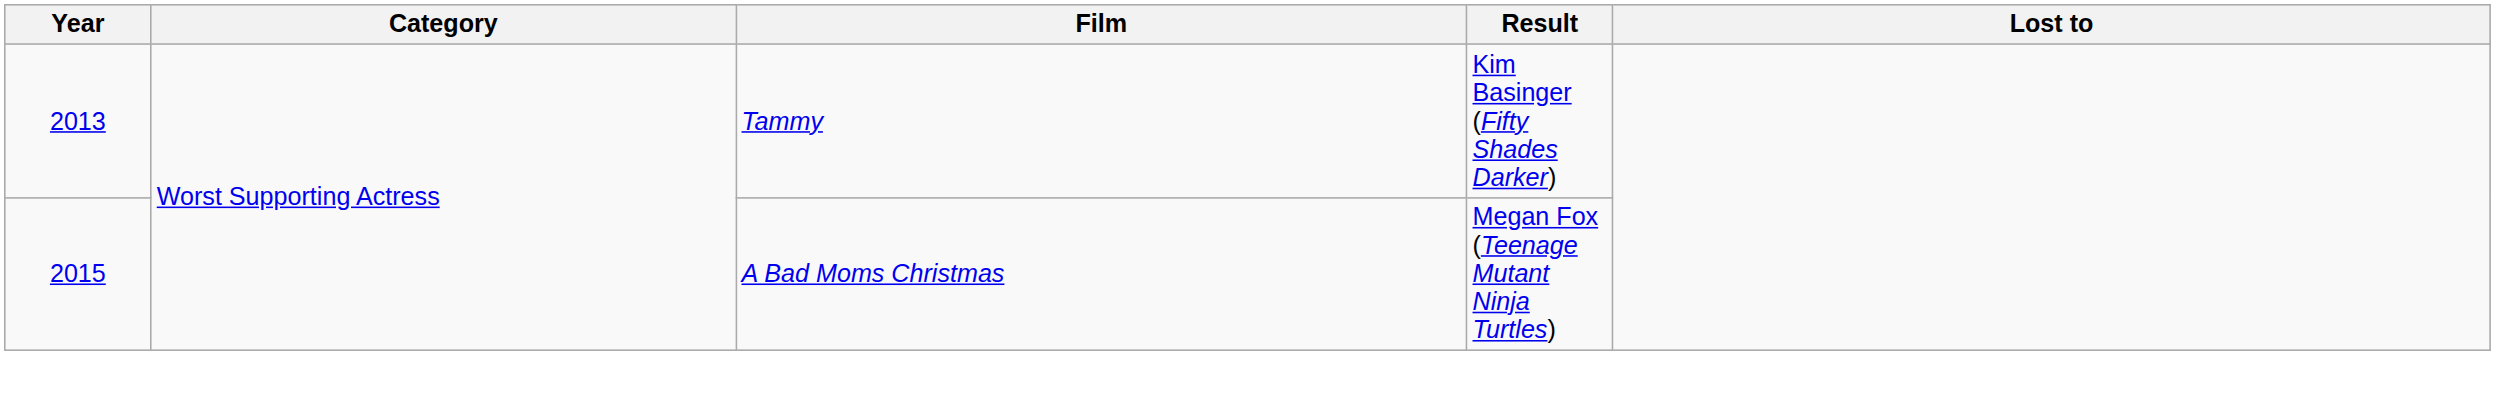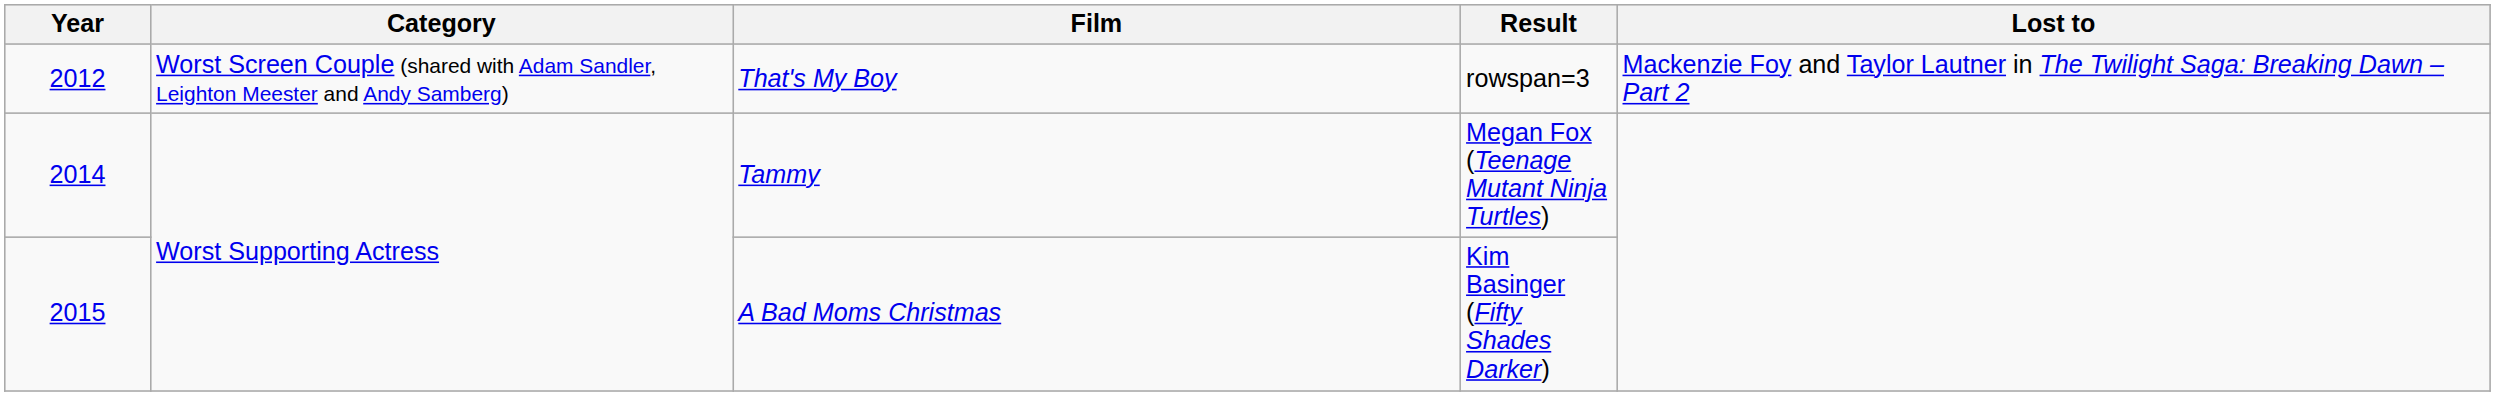+ row: 2012 | Worst Screen Couple (shared with Adam Sandler, Leighton Meester and Andy Samberg) | That's My Boy | rowspan=3 | Mackenzie Foy and Taylor Lautner in The Twilight Saga: Breaking Dawn – Part 2
Tammy | Year: 2013 -> 2014
Tammy | Result: Kim Basinger (Fifty Shades Darker) -> Megan Fox (Teenage Mutant Ninja Turtles)
A Bad Moms Christmas | Result: Megan Fox (Teenage Mutant Ninja Turtles) -> Kim Basinger (Fifty Shades Darker)
